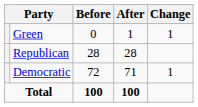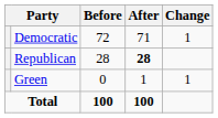rows swapped: Democratic <-> Green
Republican | After: normal -> bold
